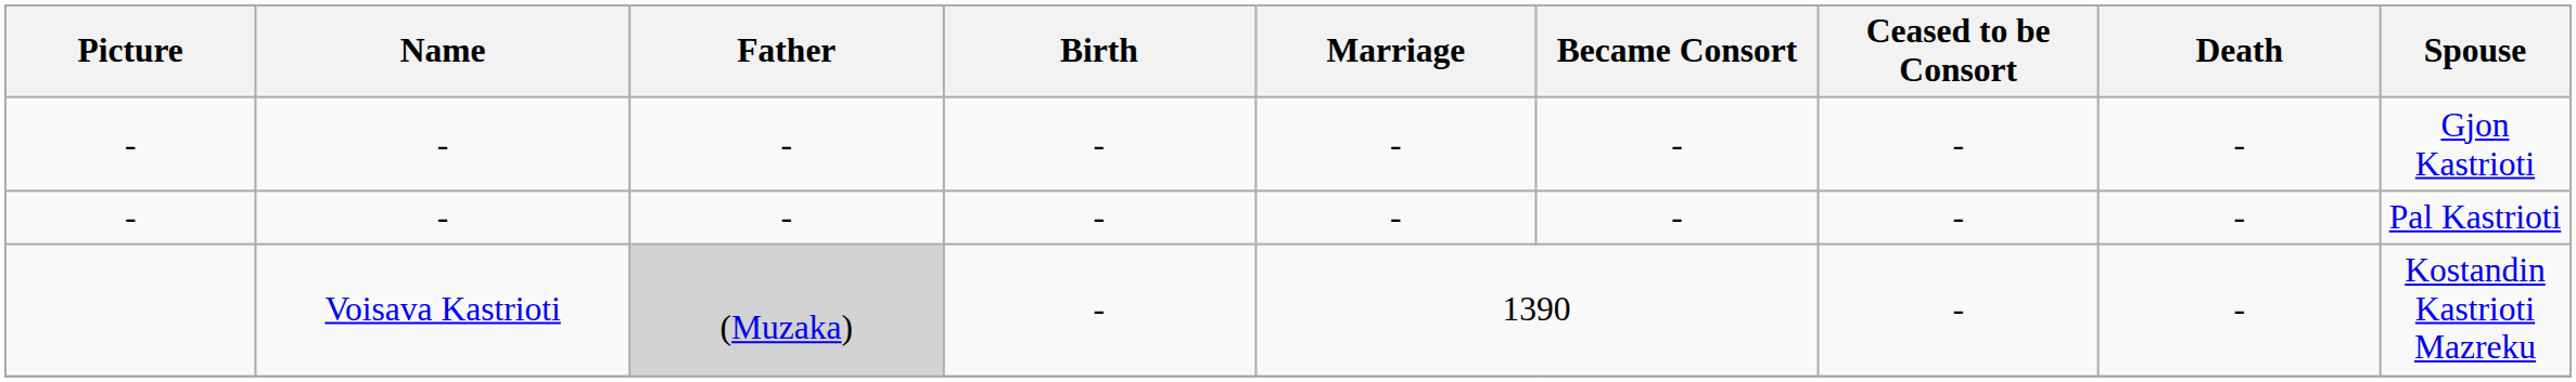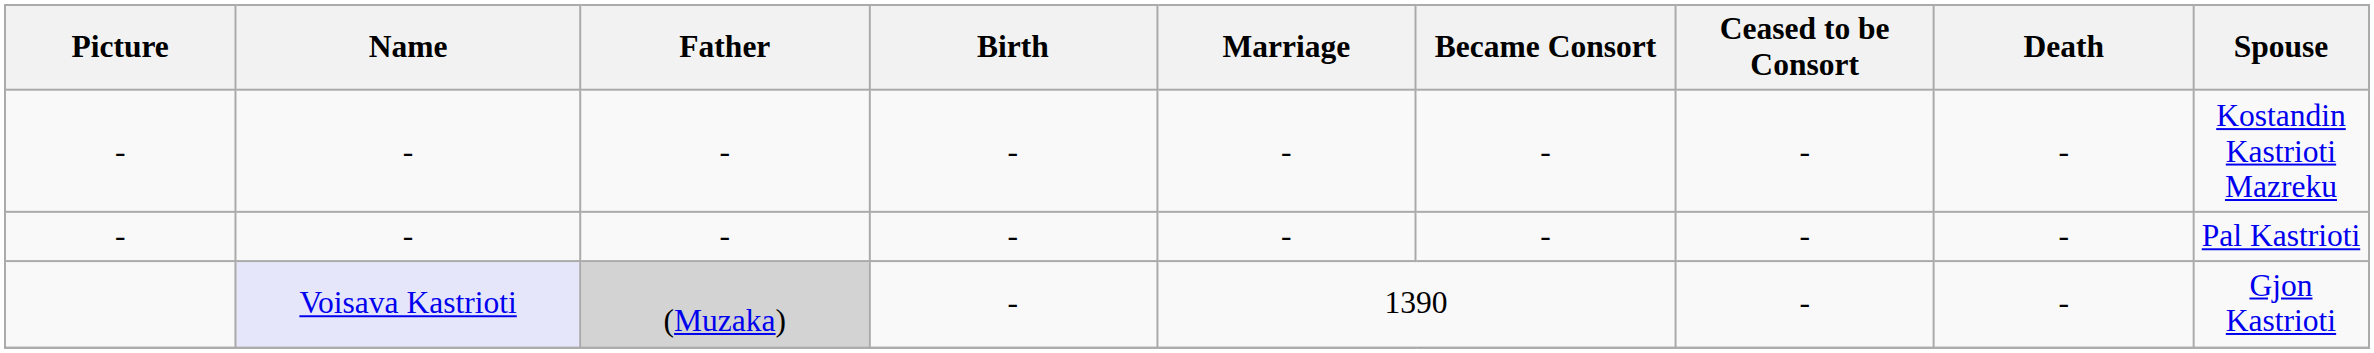row 2 | Spouse: Gjon Kastrioti -> Kostandin Kastrioti Mazreku
row 4 | Name: no background -> lavender background
row 4 | Spouse: Kostandin Kastrioti Mazreku -> Gjon Kastrioti
